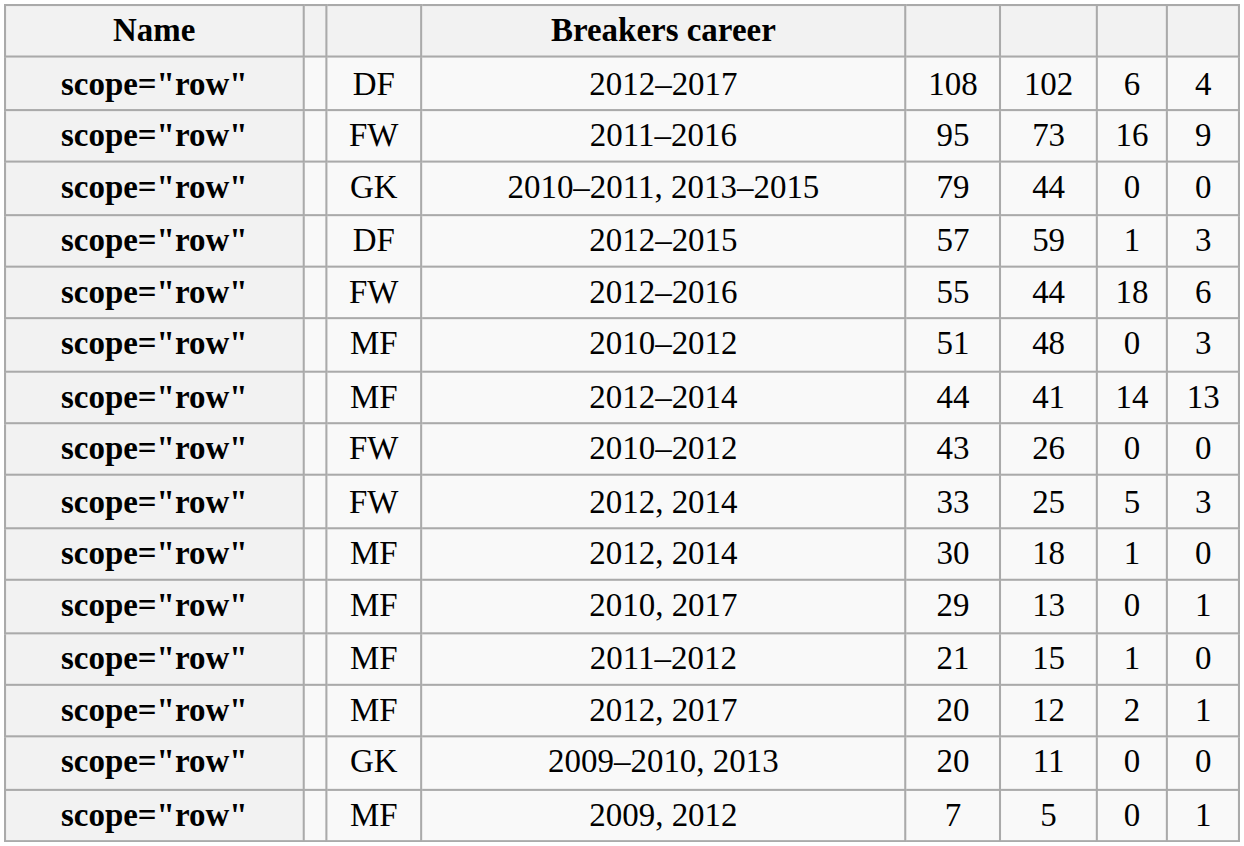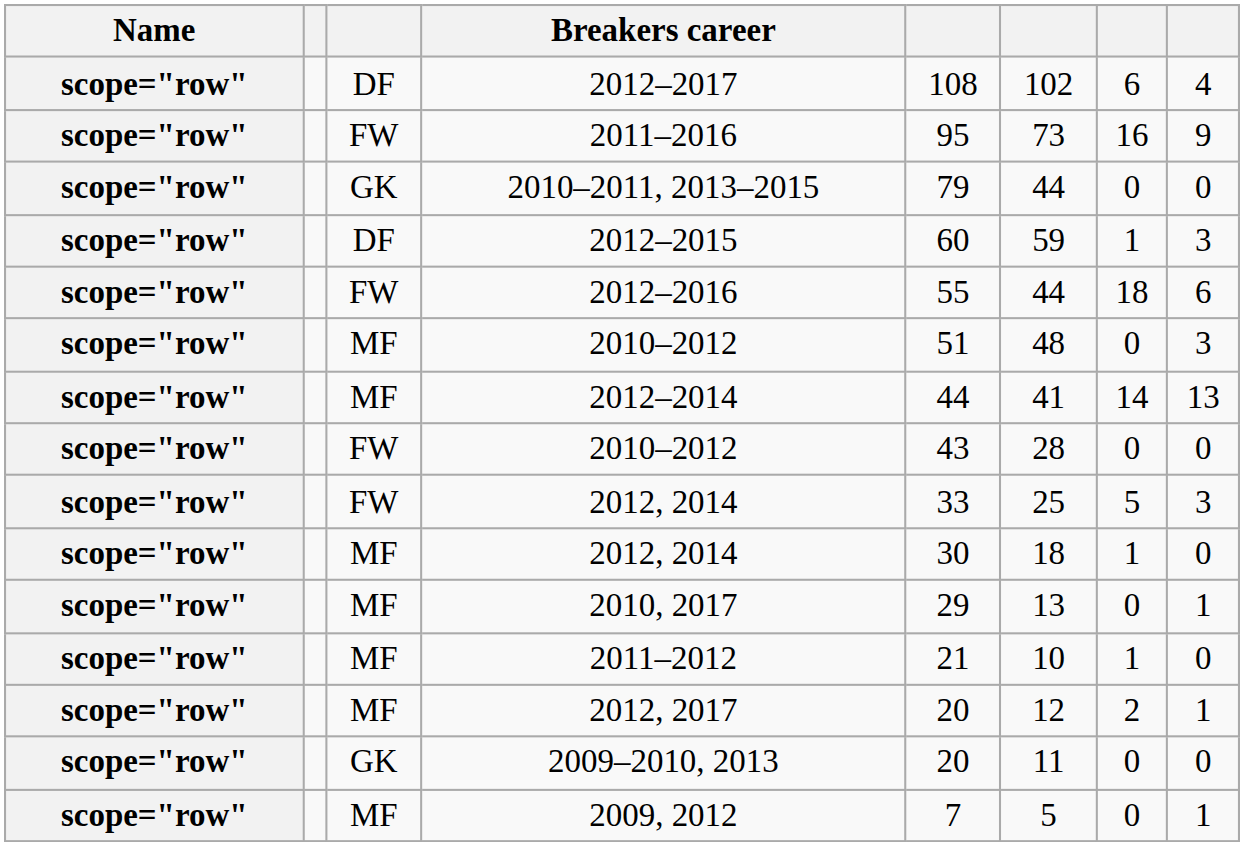2012–2015 | column 5: 57 -> 60
FW / 2010–2012 | column 6: 26 -> 28
2011–2012 | column 6: 15 -> 10
